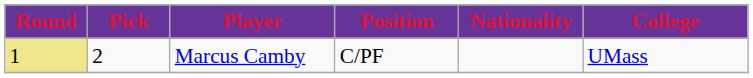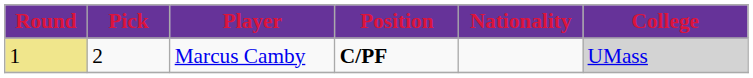Marcus Camby | Position: normal -> bold
Marcus Camby | College: no background -> lightgrey background
